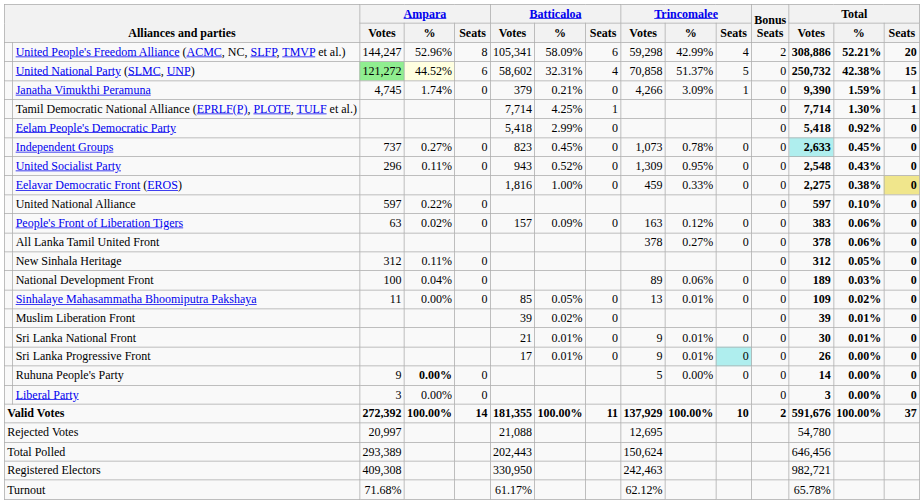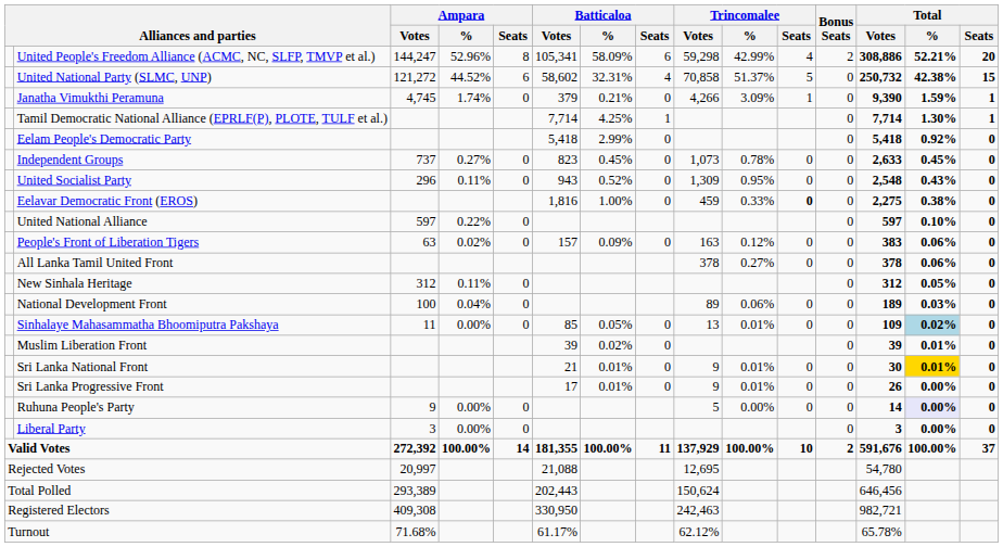United National Party (SLMC, UNP) | Ampara / Votes: lightgreen background -> no background
United National Party (SLMC, UNP) | Ampara / %: lightyellow background -> no background
Independent Groups | Total / Votes: paleturquoise background -> no background
Eelavar Democratic Front (EROS) | Trincomalee / Seats: normal -> bold
Eelavar Democratic Front (EROS) | Total / Seats: khaki background -> no background
Sinhalaye Mahasammatha Bhoomiputra Pakshaya | Total / %: no background -> lightblue background
Sri Lanka National Front | Total / %: no background -> gold background
Sri Lanka Progressive Front | Trincomalee / Seats: paleturquoise background -> no background
Ruhuna People's Party | Ampara / %: bold -> normal
Ruhuna People's Party | Total / %: no background -> lavender background
